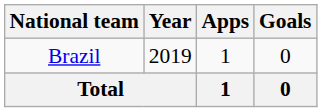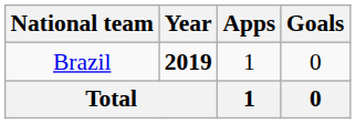Brazil | Year: normal -> bold
